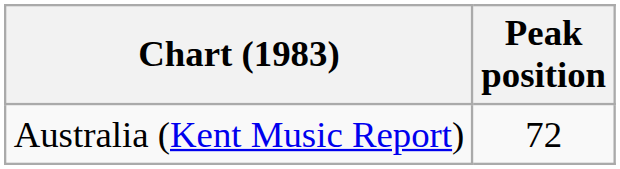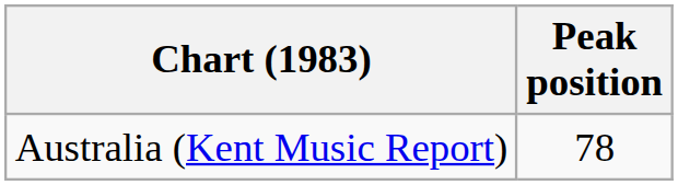Australia (Kent Music Report) | Peak position: 72 -> 78
